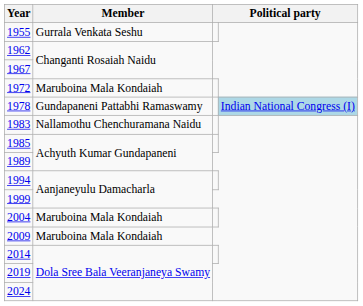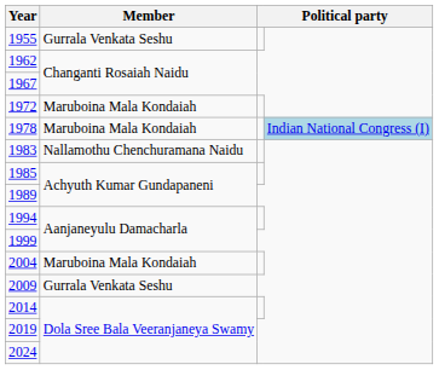1978 | Member: Gundapaneni Pattabhi Ramaswamy -> Maruboina Mala Kondaiah
2009 | Member: Maruboina Mala Kondaiah -> Gurrala Venkata Seshu
